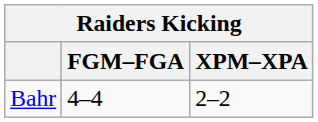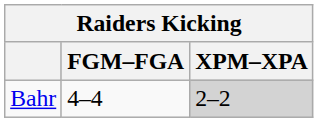Bahr | XPM–XPA: no background -> lightgrey background
